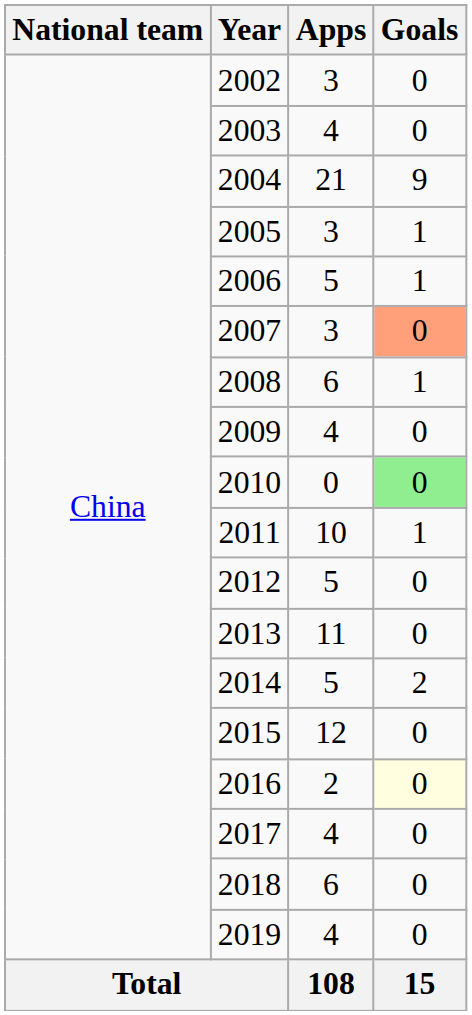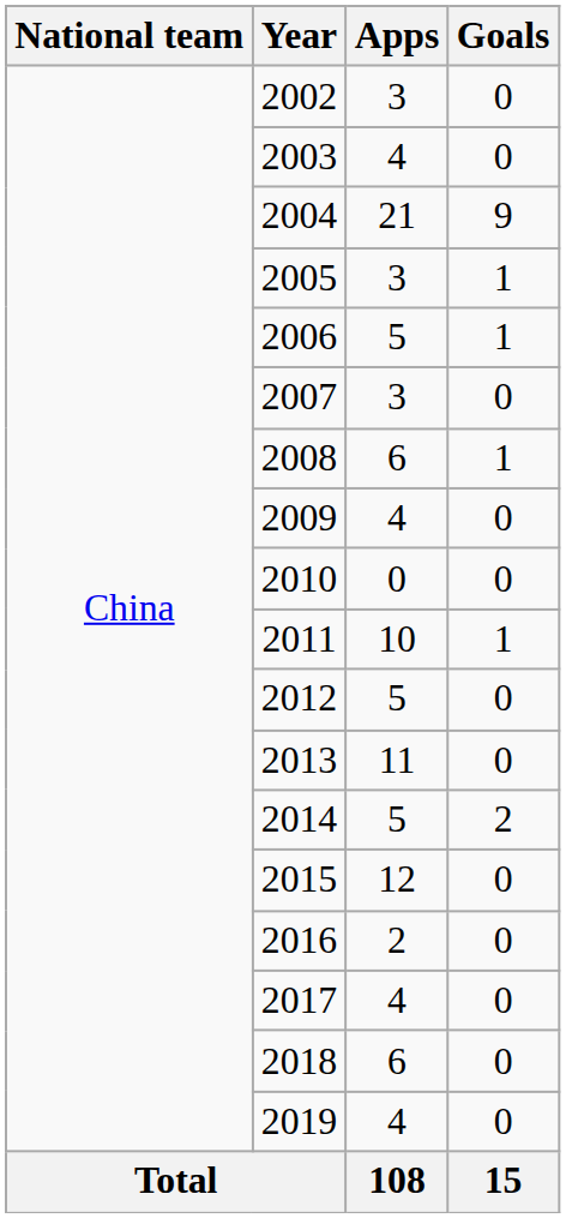2007 | Goals: lightsalmon background -> no background
2010 | Goals: lightgreen background -> no background
2016 | Goals: lightyellow background -> no background
